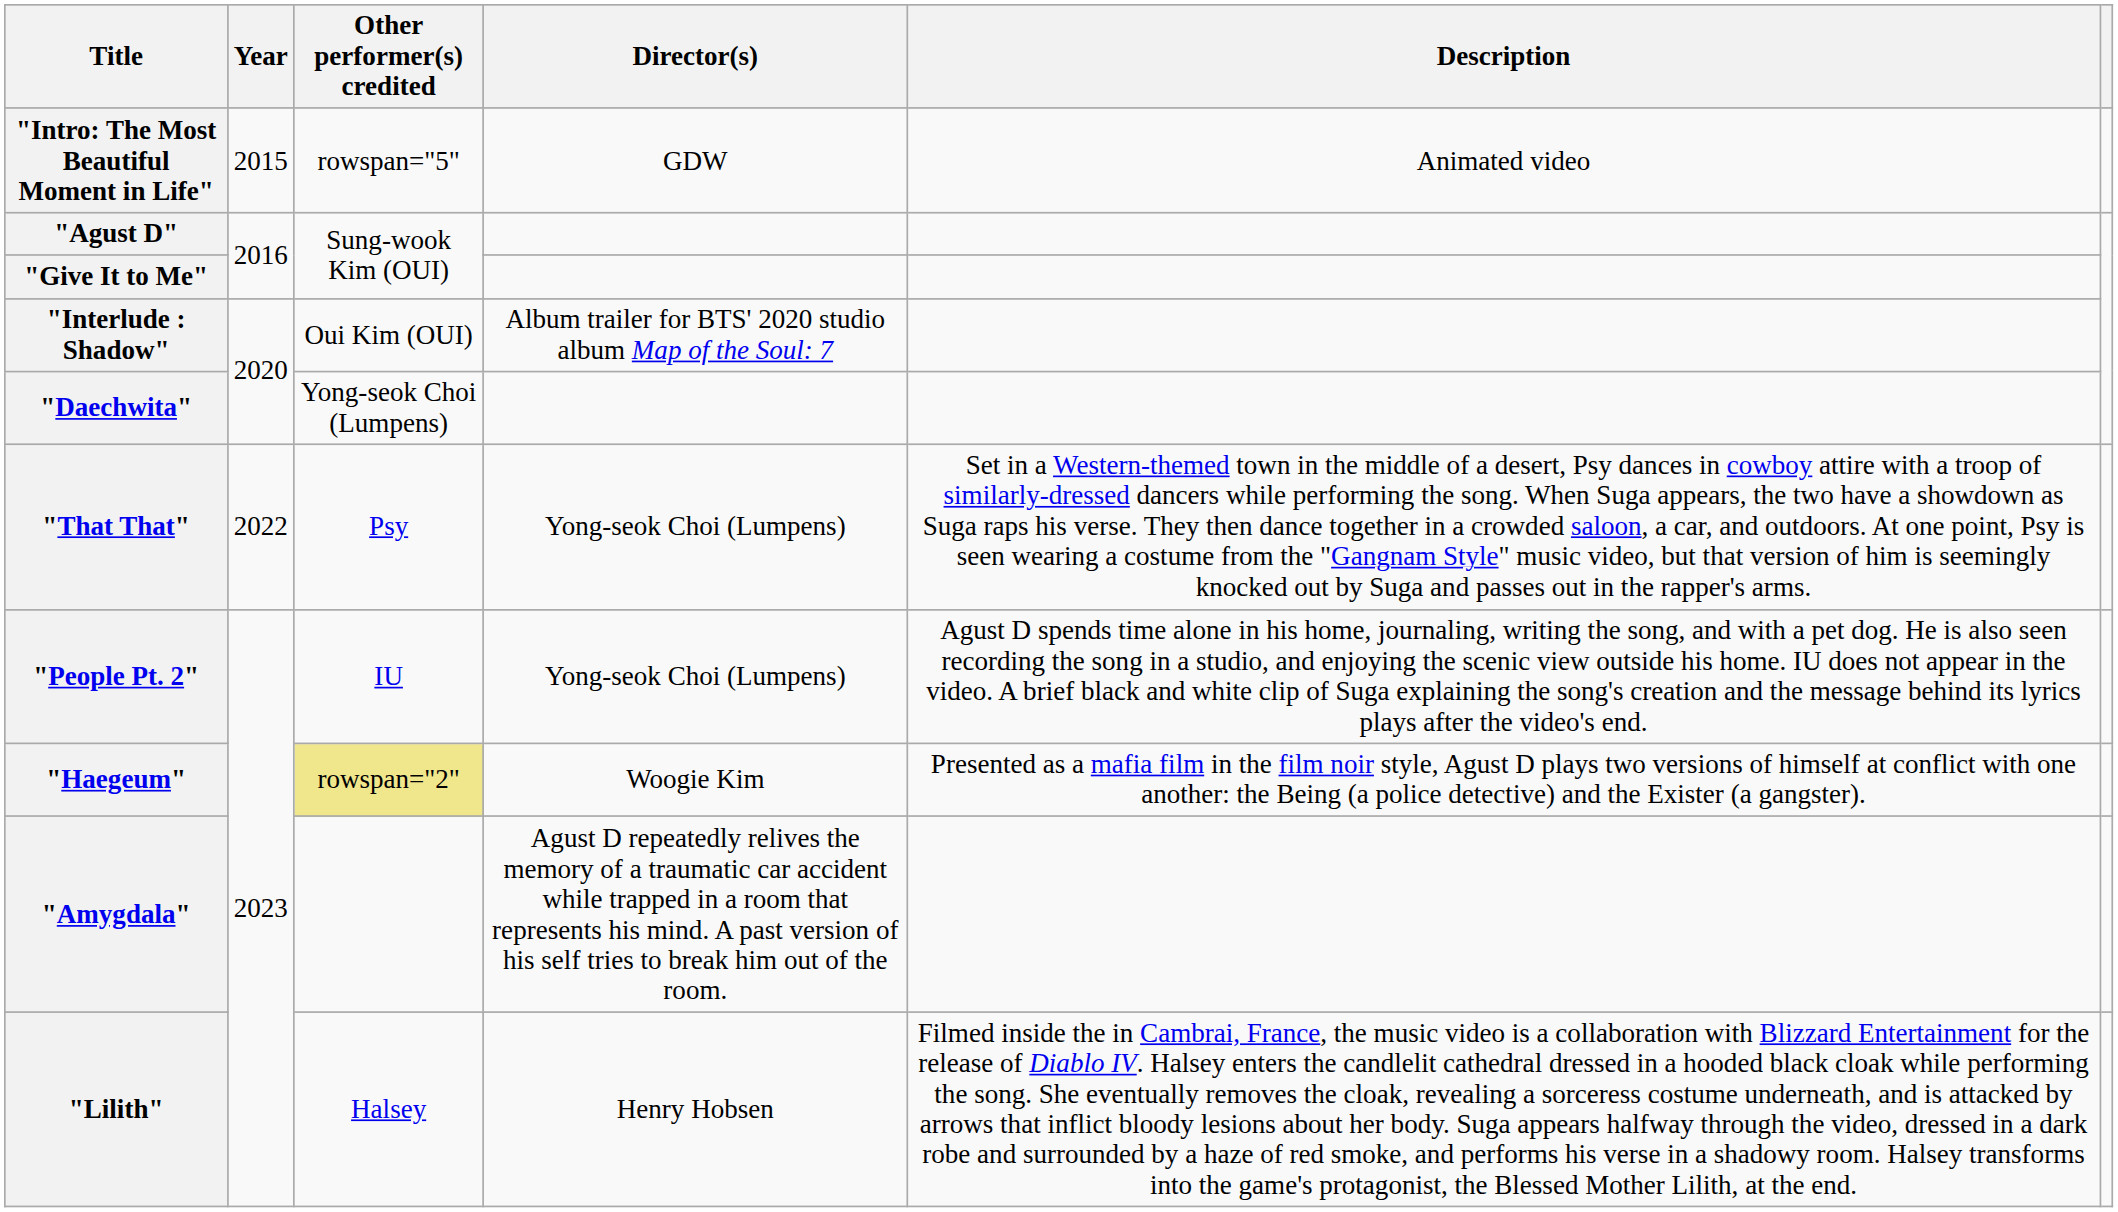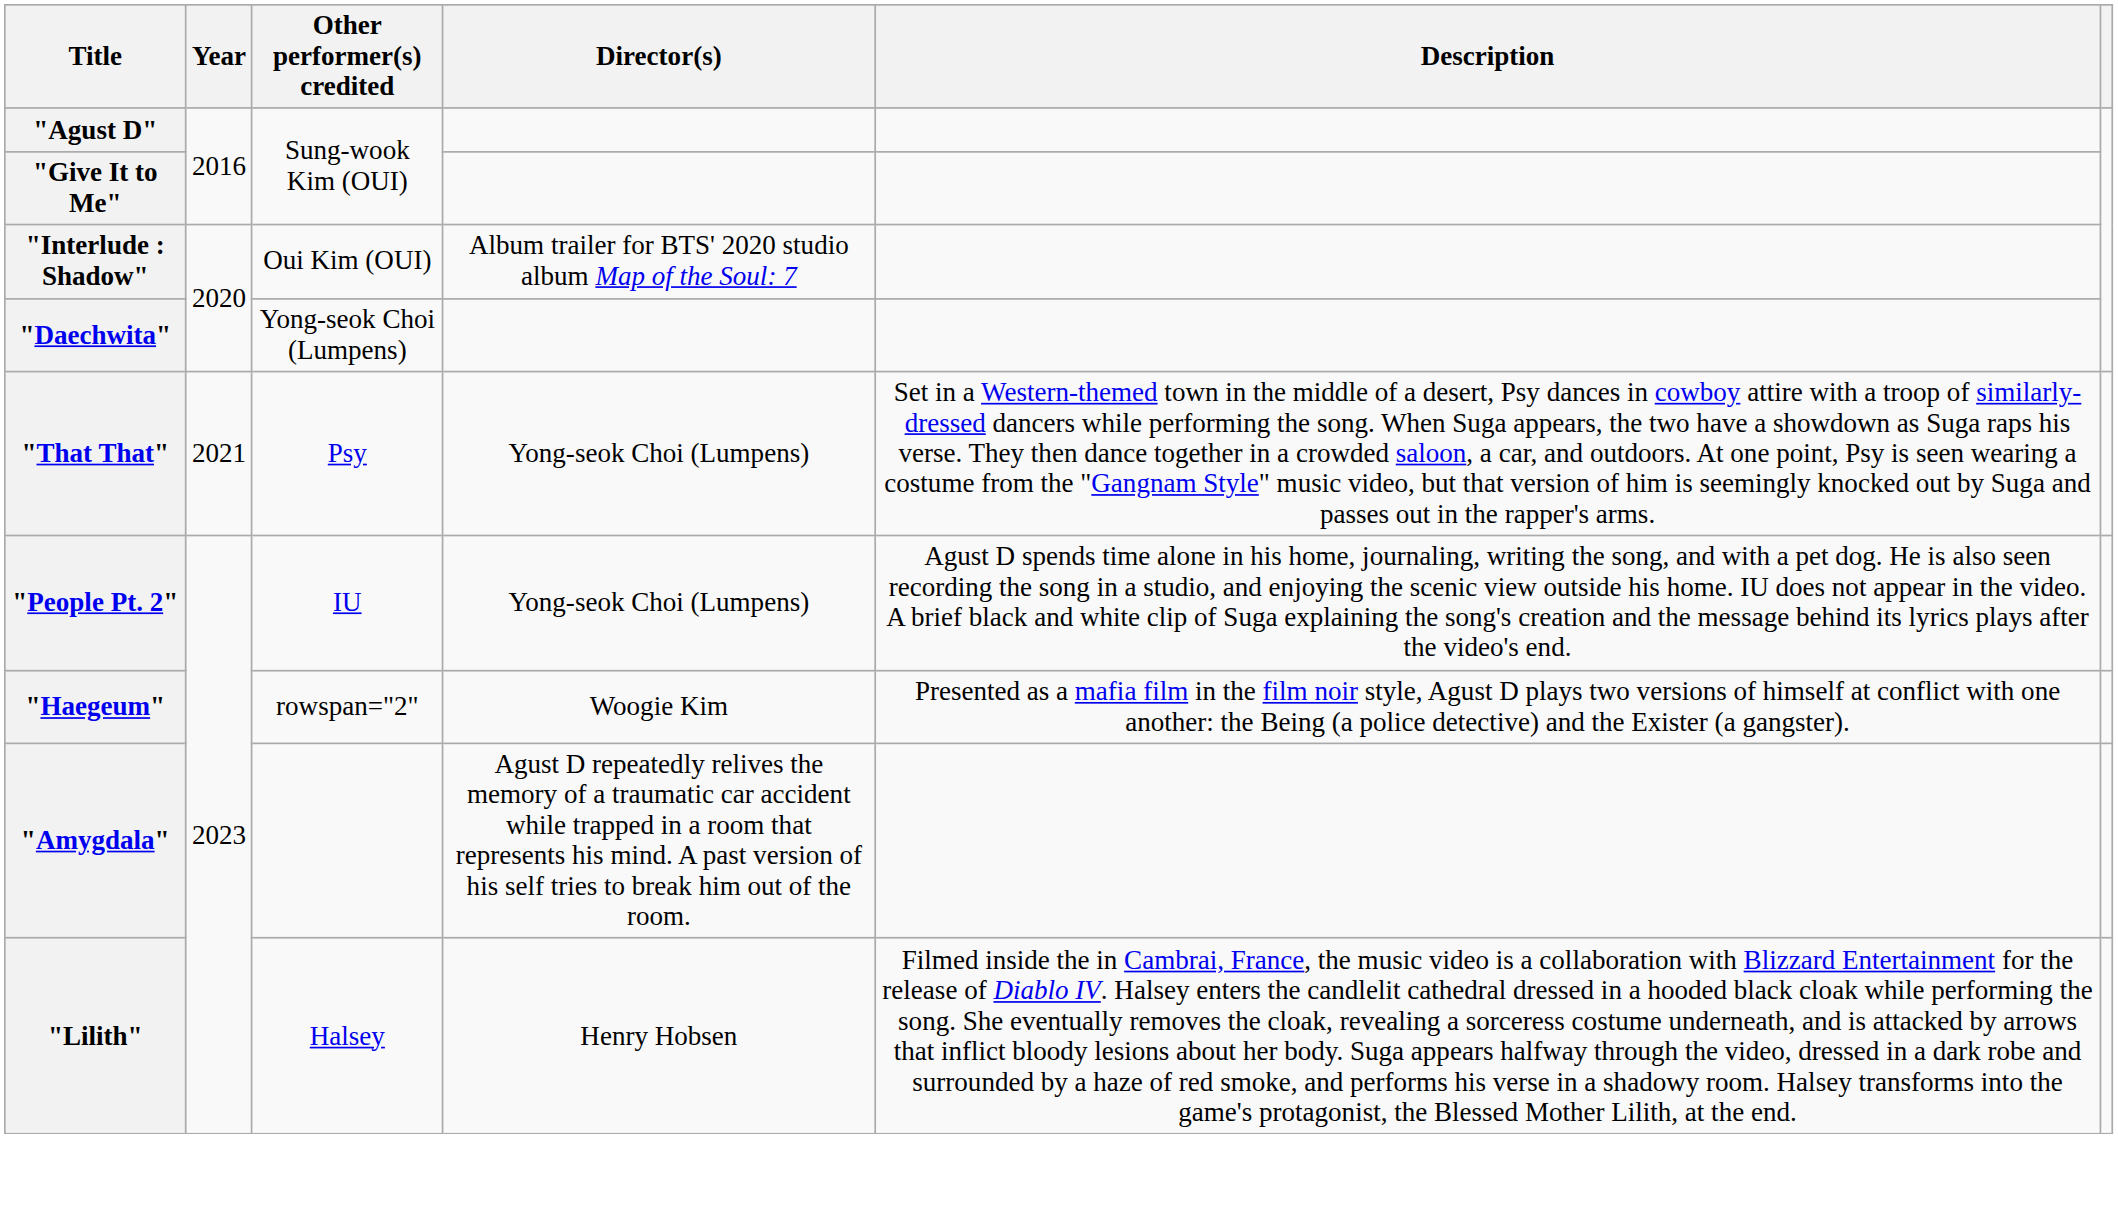- row: "Intro: The Most Beautiful Moment in Life" | 2015 | rowspan="5" | GDW | Animated video
"That That" | Year: 2022 -> 2021
"Haegeum" | Other performer(s) credited: khaki background -> no background
